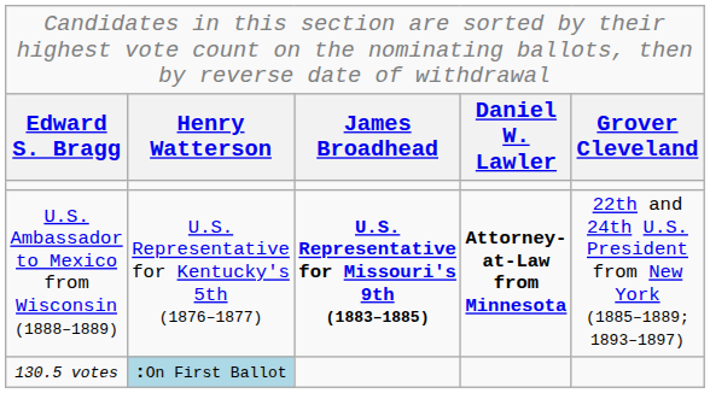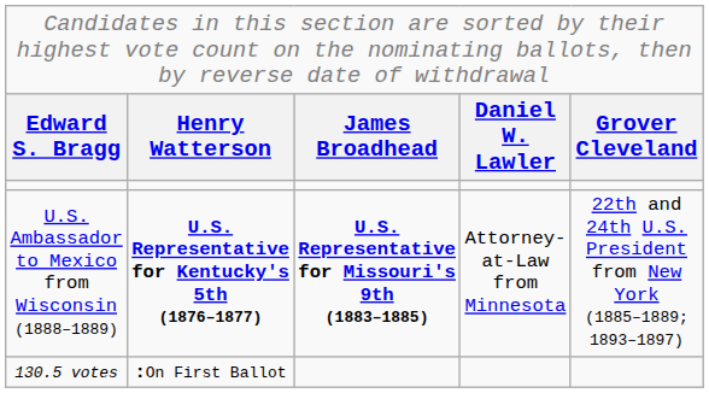U.S. Ambassador to Mexico from Wisconsin (1888–1889) | column 2: normal -> bold
U.S. Ambassador to Mexico from Wisconsin (1888–1889) | column 4: bold -> normal
130.5 votes | column 2: lightblue background -> no background
